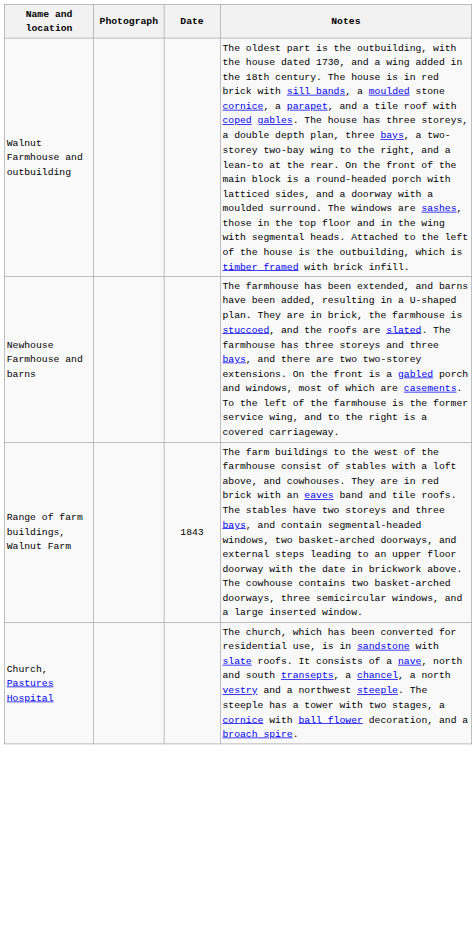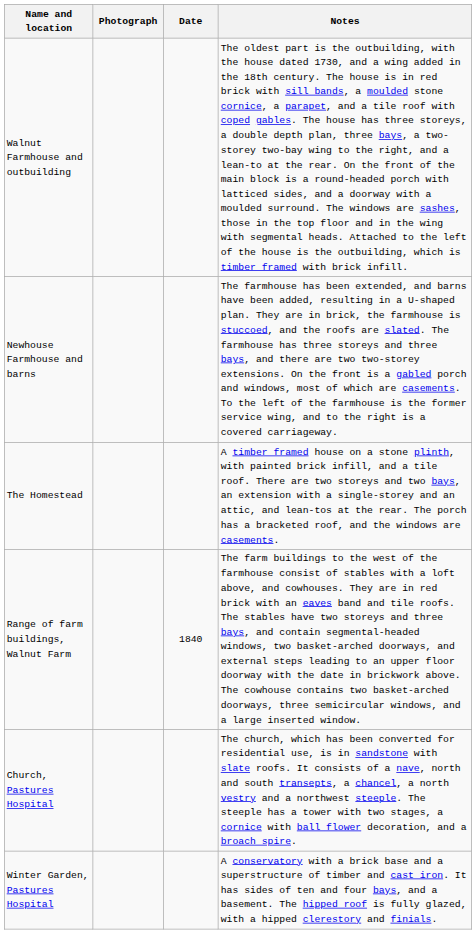+ row: The Homestead | A timber framed house on a stone plinth, with painted brick infill, and a tile roof. There are two storeys and two bays, an extension with a single-storey and an attic, and lean-tos at the rear. The porch has a bracketed roof, and the windows are casements.
Range of farm buildings, Walnut Farm | Date: 1843 -> 1840
+ row: Winter Garden, Pastures Hospital | A conservatory with a brick base and a superstructure of timber and cast iron. It has sides of ten and four bays, and a basement. The hipped roof is fully glazed, with a hipped clerestory and finials.
